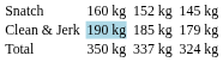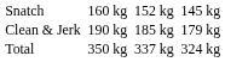Clean & Jerk | column 2: lightblue background -> no background
